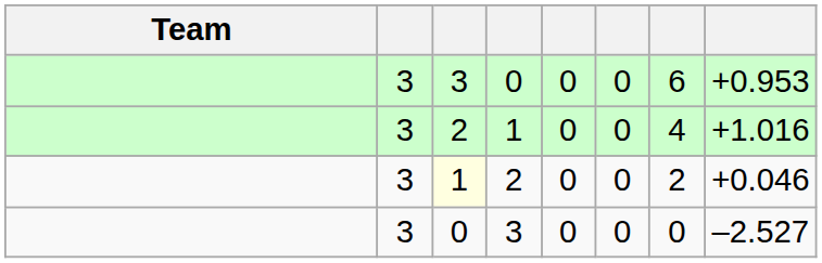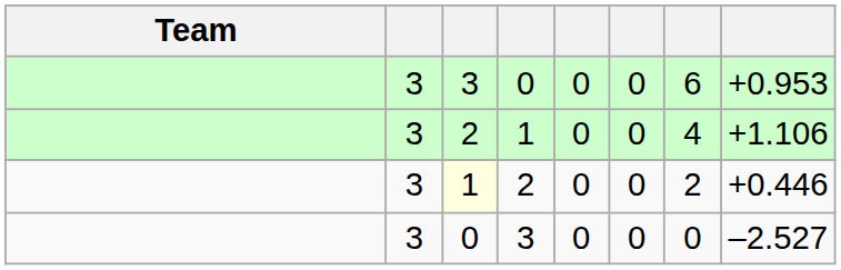row 3 | column 8: +1.016 -> +1.106
row 4 | column 8: +0.046 -> +0.446
